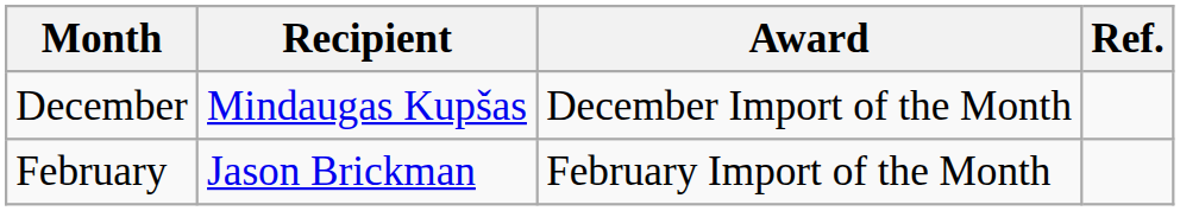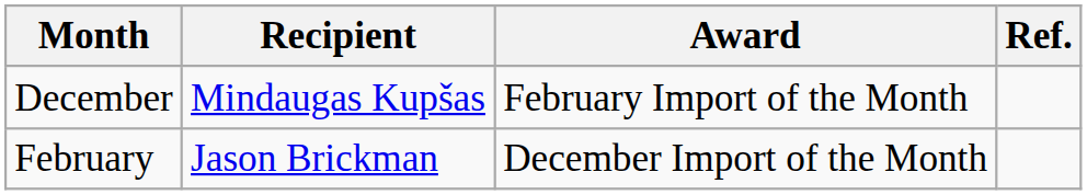December | Award: December Import of the Month -> February Import of the Month
February | Award: February Import of the Month -> December Import of the Month
